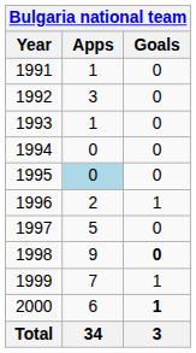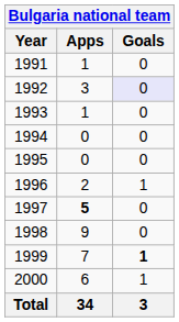1992 | Goals: no background -> lavender background
1995 | Apps: lightblue background -> no background
1997 | Apps: normal -> bold
1998 | Goals: bold -> normal
1999 | Goals: normal -> bold
2000 | Goals: bold -> normal
